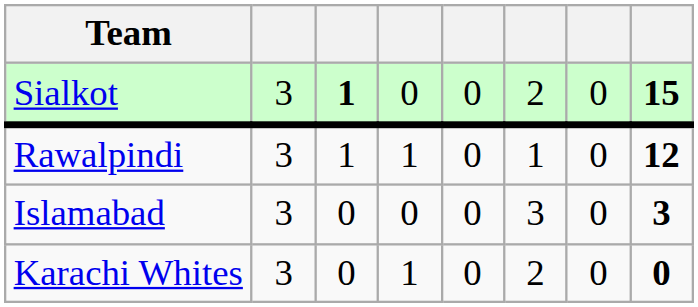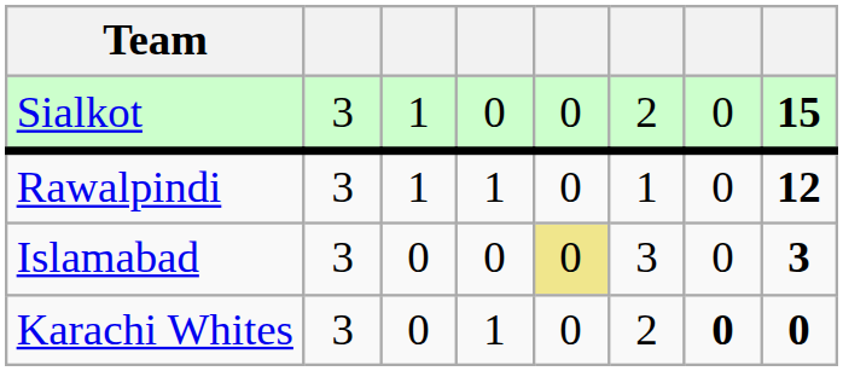Sialkot | column 3: bold -> normal
Islamabad | column 5: no background -> khaki background
Karachi Whites | column 7: normal -> bold
